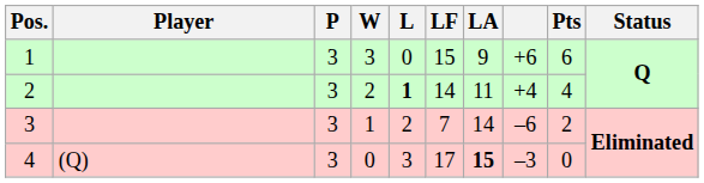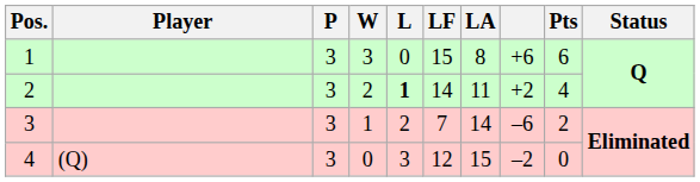row 2 | LA: 9 -> 8
row 3 | column 8: +4 -> +2
row 5 | LF: 17 -> 12
row 5 | LA: bold -> normal
row 5 | column 8: –3 -> –2
